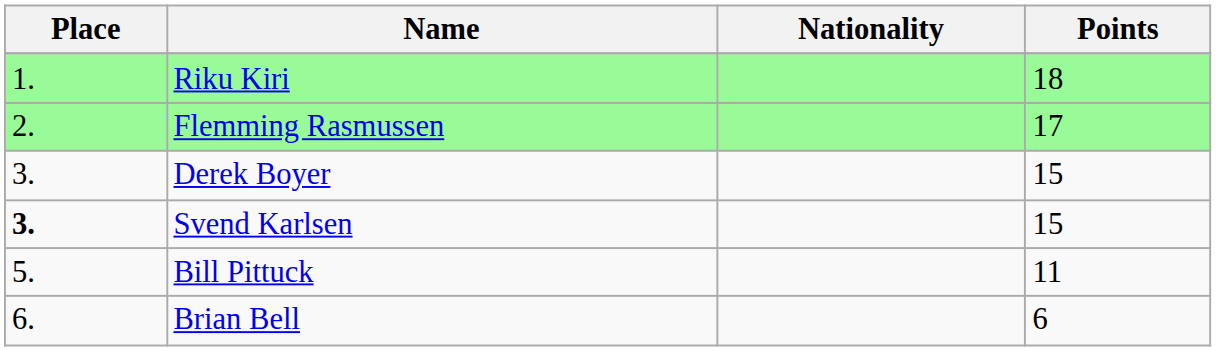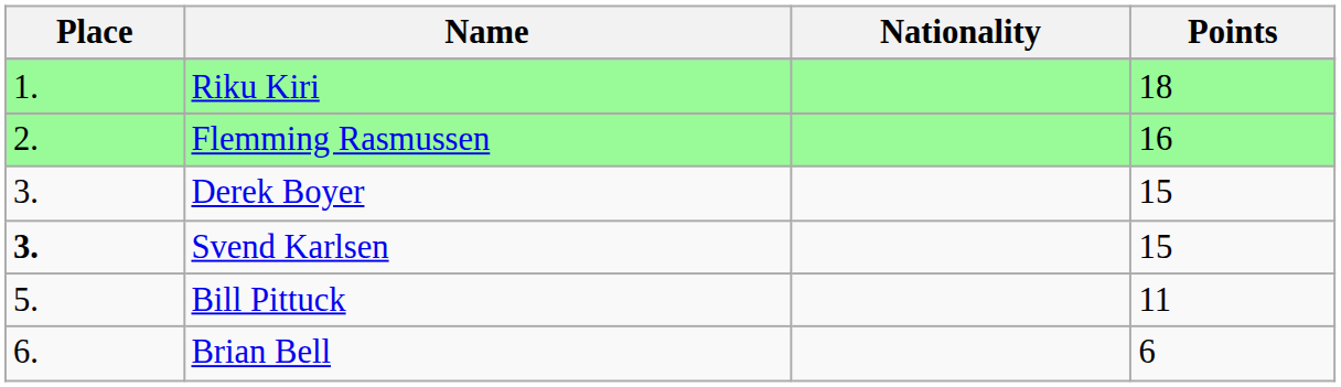Flemming Rasmussen | Points: 17 -> 16
